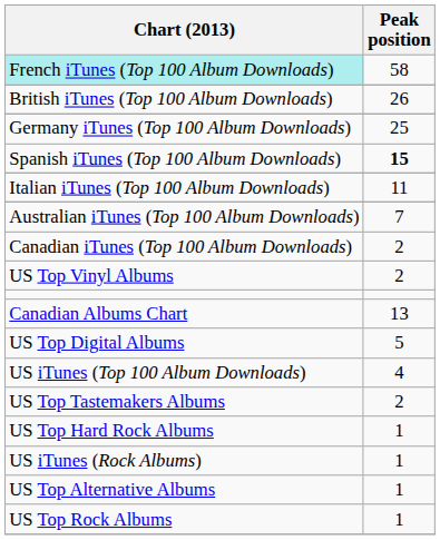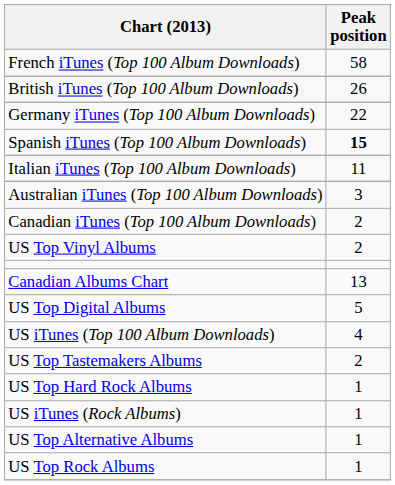row 2 | Chart (2013): paleturquoise background -> no background
row 4 | Peak position: 25 -> 22
row 7 | Peak position: 7 -> 3
